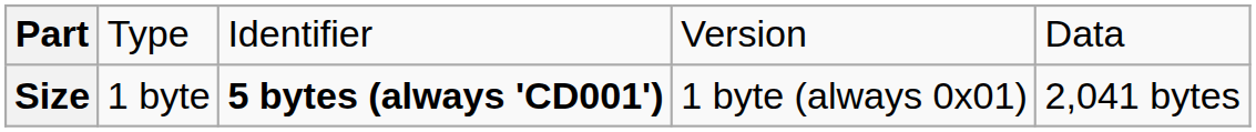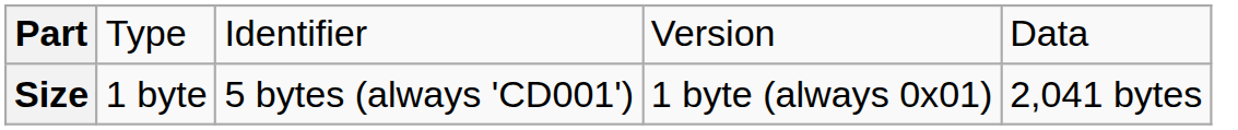Size | column 3: bold -> normal
